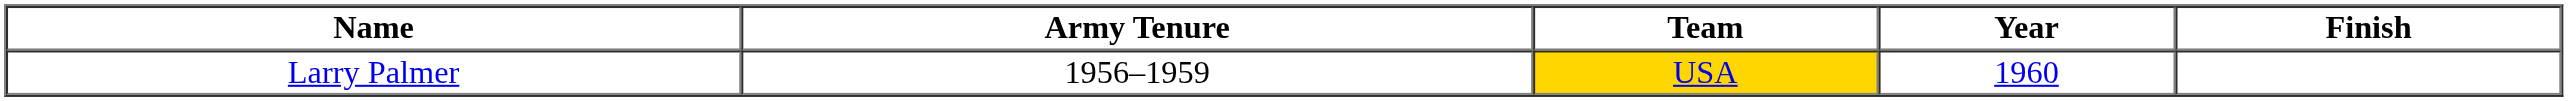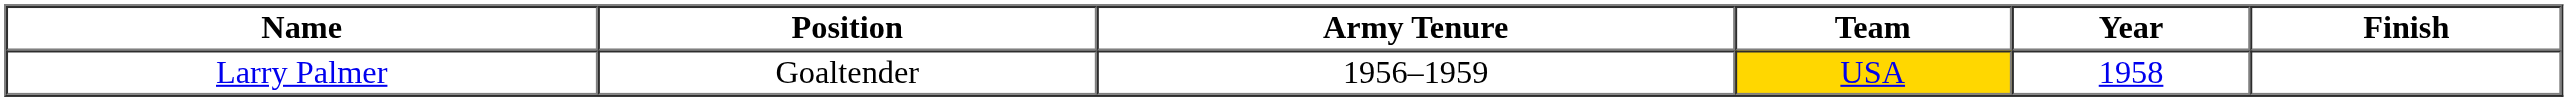+ column: Position | Goaltender
Larry Palmer | Year: 1960 -> 1958
